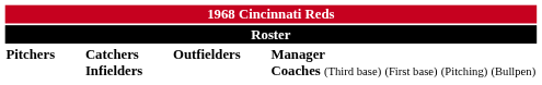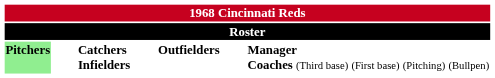Pitchers | column 1: no background -> lightgreen background
